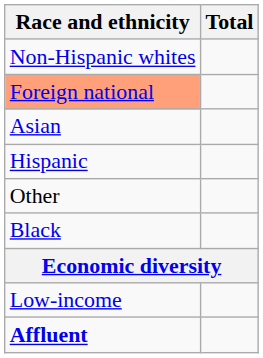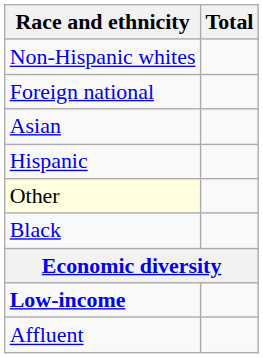Foreign national | Race and ethnicity: lightsalmon background -> no background
Other | Race and ethnicity: no background -> lightyellow background
Low-income | Race and ethnicity: normal -> bold
Affluent | Race and ethnicity: bold -> normal
